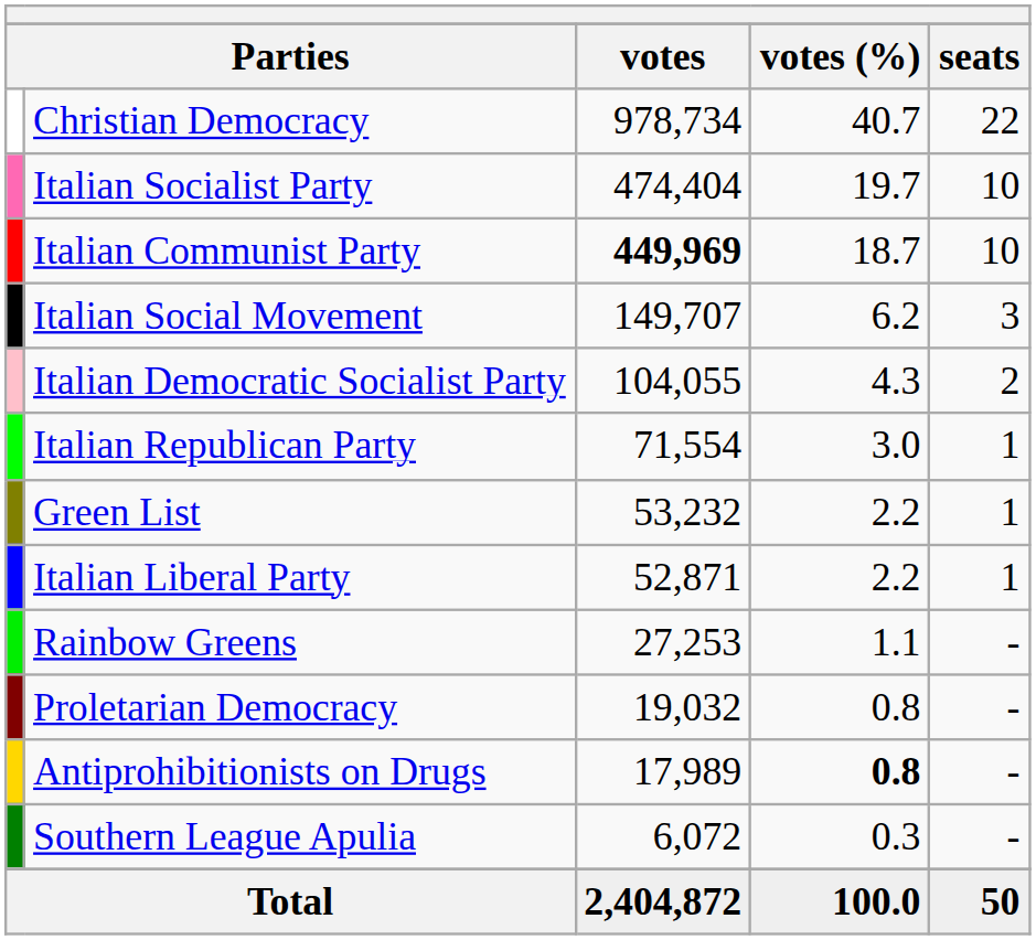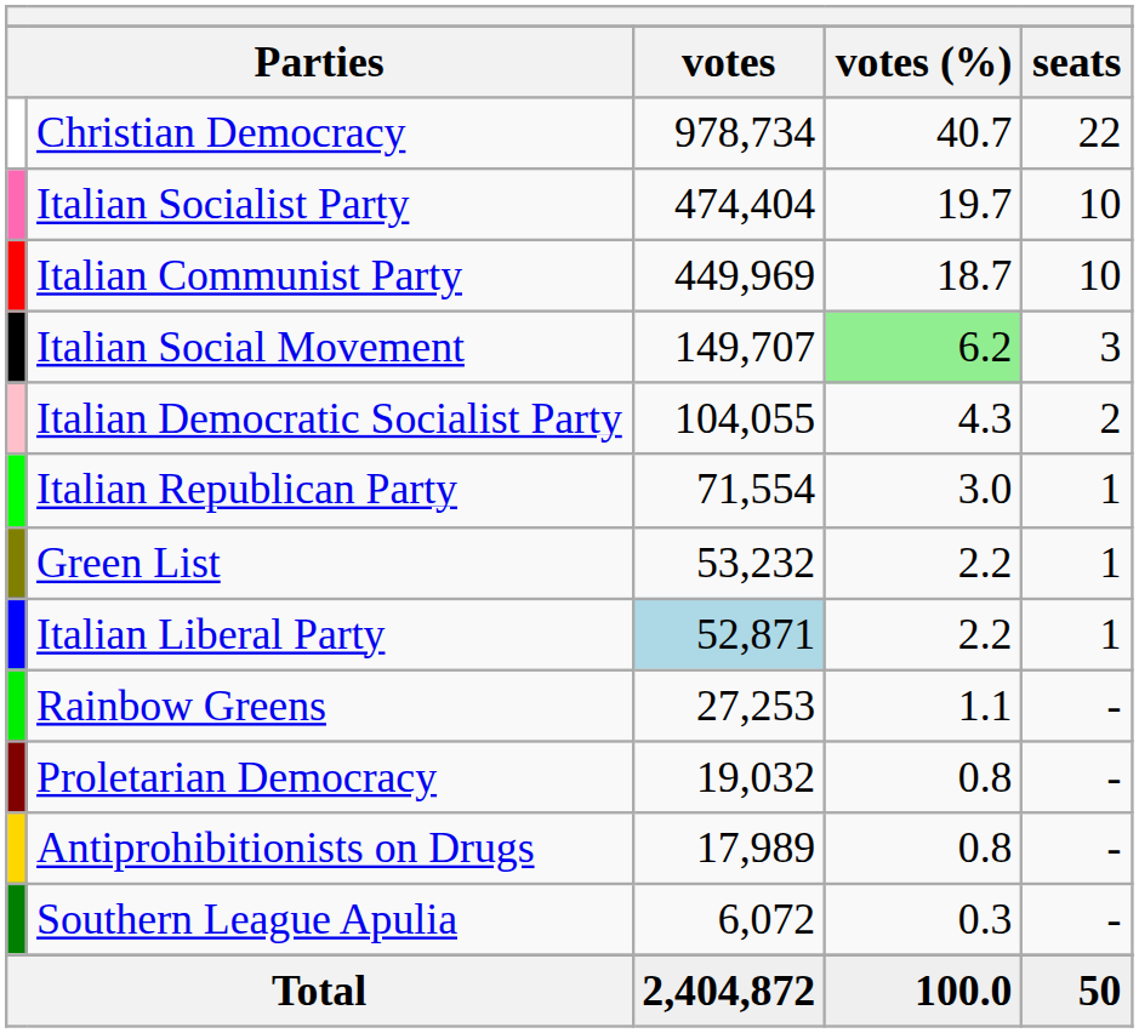Italian Communist Party | votes: bold -> normal
Italian Social Movement | votes (%): no background -> lightgreen background
Italian Liberal Party | votes: no background -> lightblue background
Antiprohibitionists on Drugs | votes (%): bold -> normal
